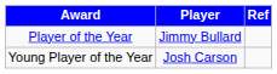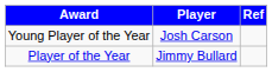rows swapped: Player of the Year <-> Young Player of the Year
